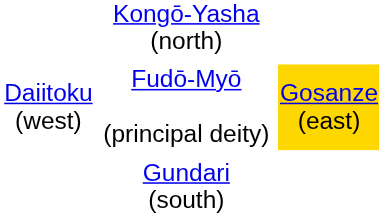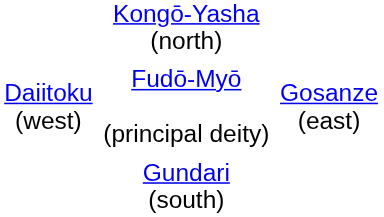Daiitoku (west) | column 3: gold background -> no background
